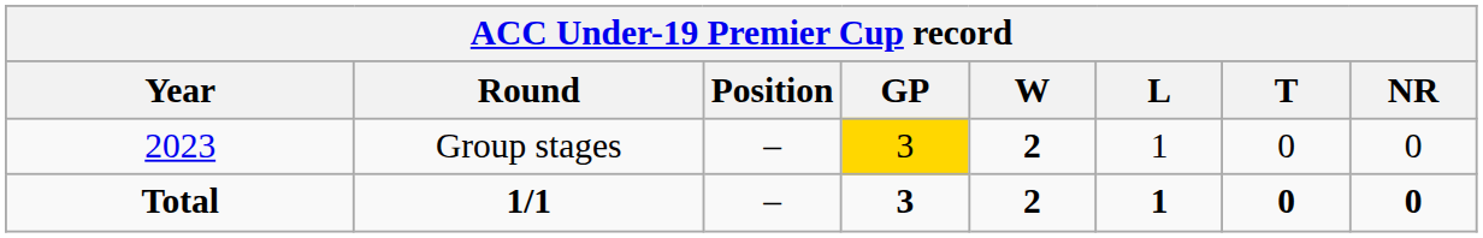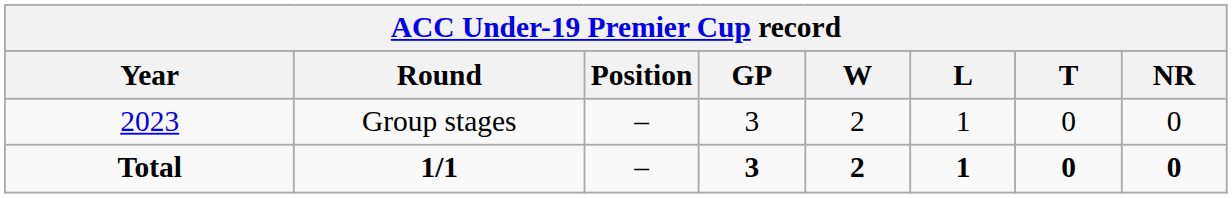2023 | GP: gold background -> no background
2023 | W: bold -> normal
